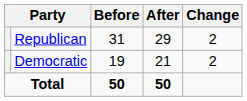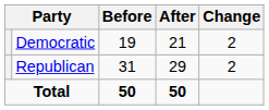rows swapped: Republican <-> Democratic
